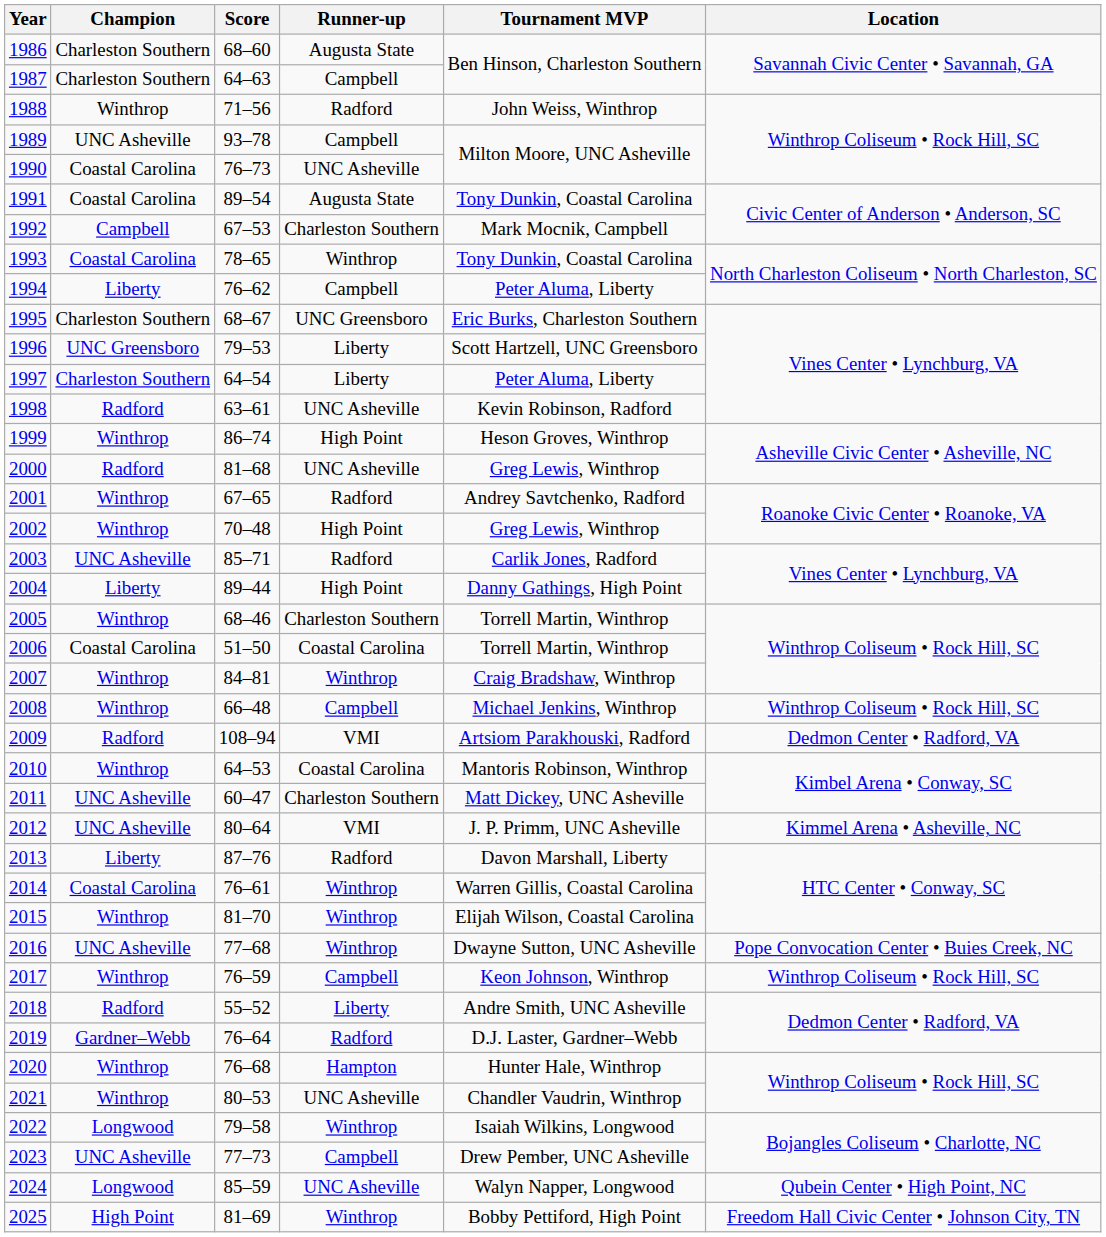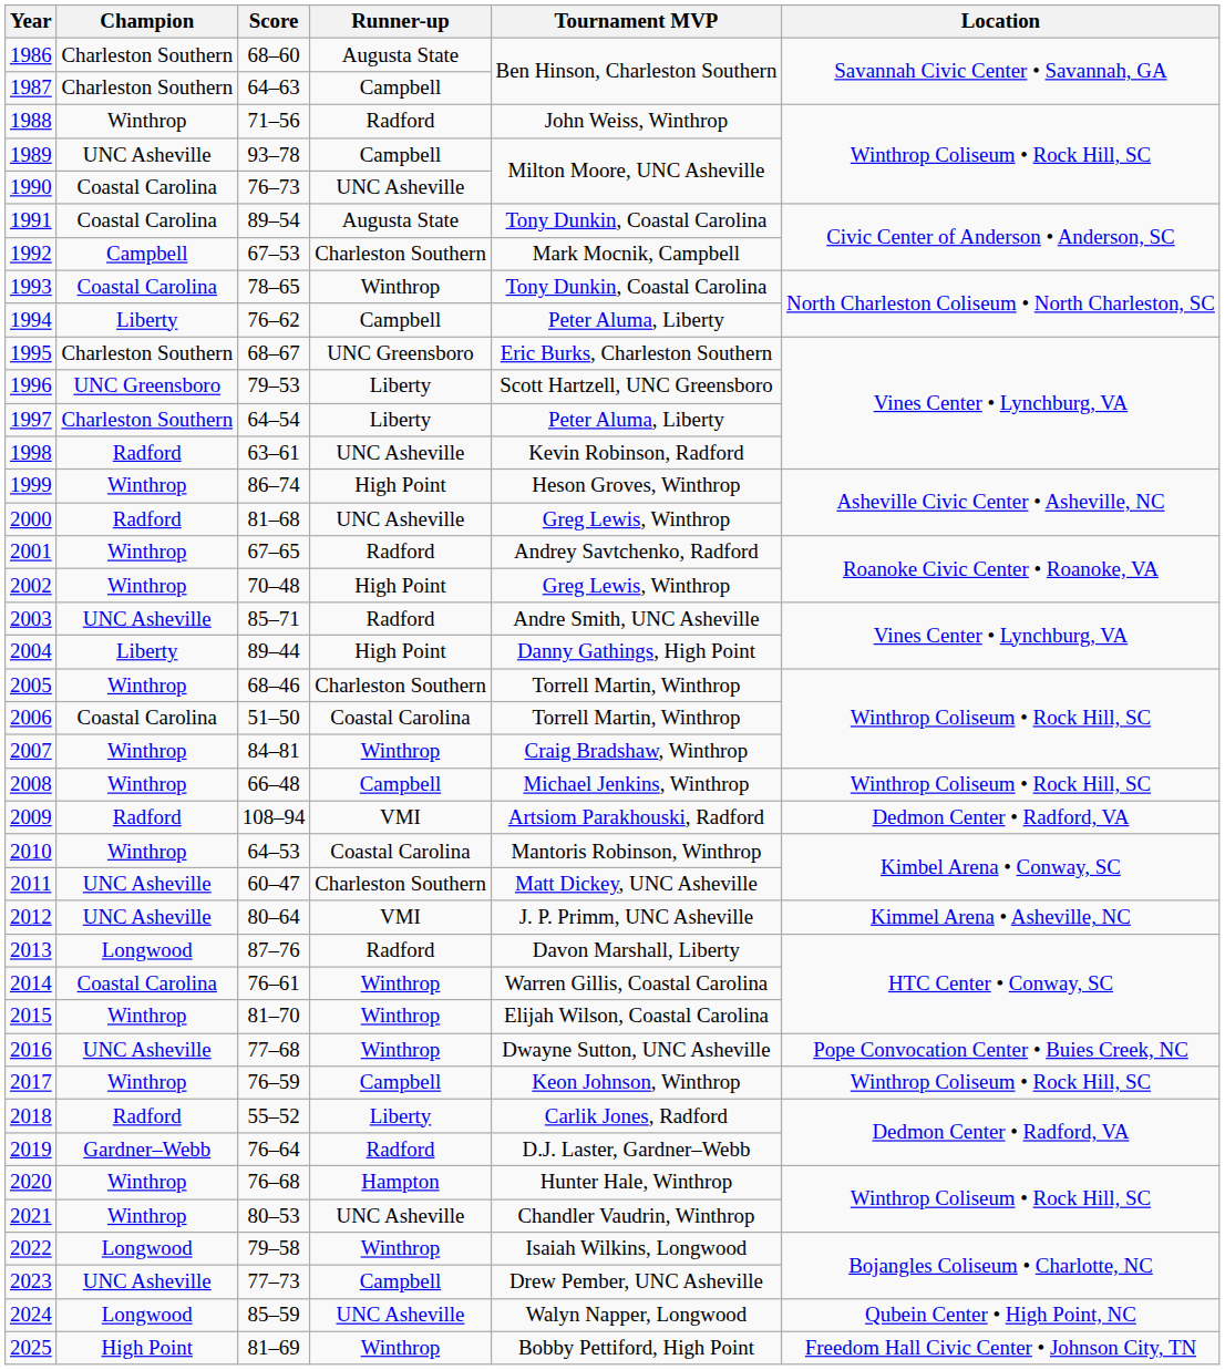2003 | Tournament MVP: Carlik Jones, Radford -> Andre Smith, UNC Asheville
2013 | Champion: Liberty -> Longwood
2018 | Tournament MVP: Andre Smith, UNC Asheville -> Carlik Jones, Radford
